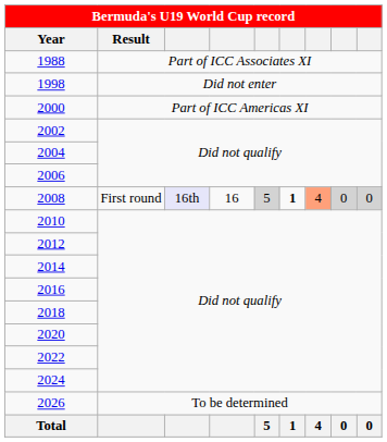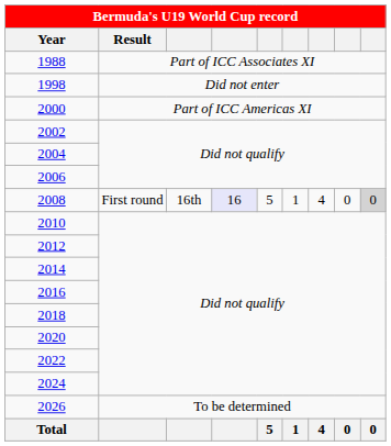2008 | column 3: lavender background -> no background
2008 | column 4: no background -> lavender background
2008 | column 5: lightgrey background -> no background
2008 | column 6: bold -> normal
2008 | column 7: lightsalmon background -> no background
2008 | column 8: lightgrey background -> no background
